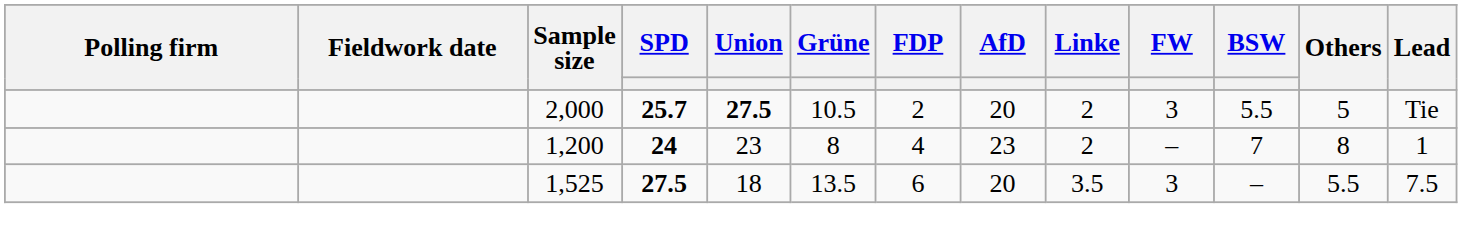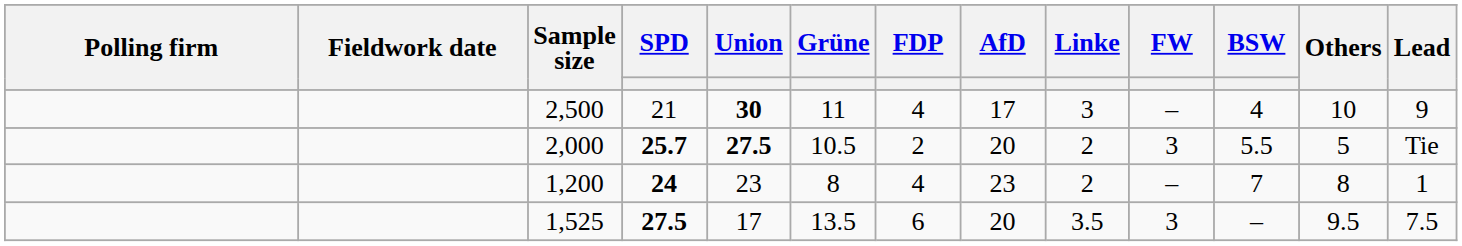+ row: 2,500 | 21 | 30 | 11 | 4 | 17 | 3 | – | 4 | 10 | 9
1,525 | Union: 18 -> 17
1,525 | Others: 5.5 -> 9.5
